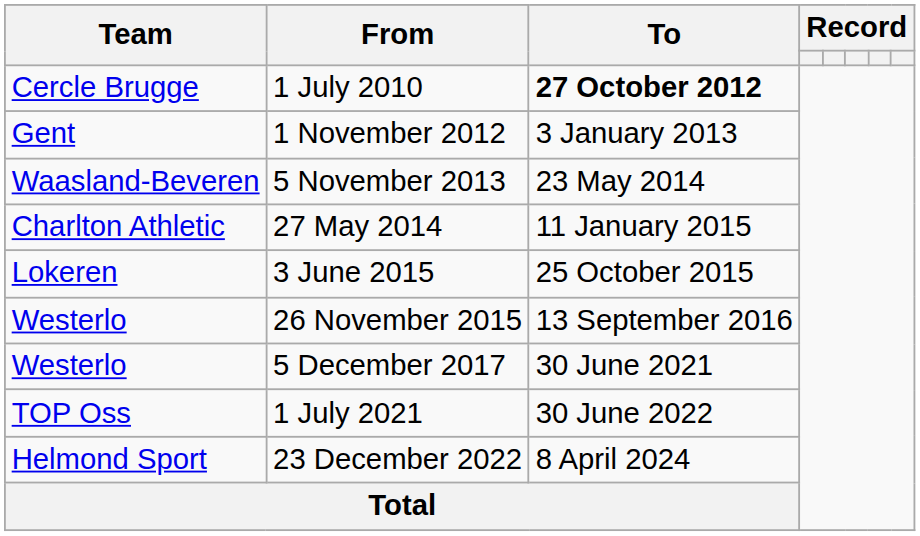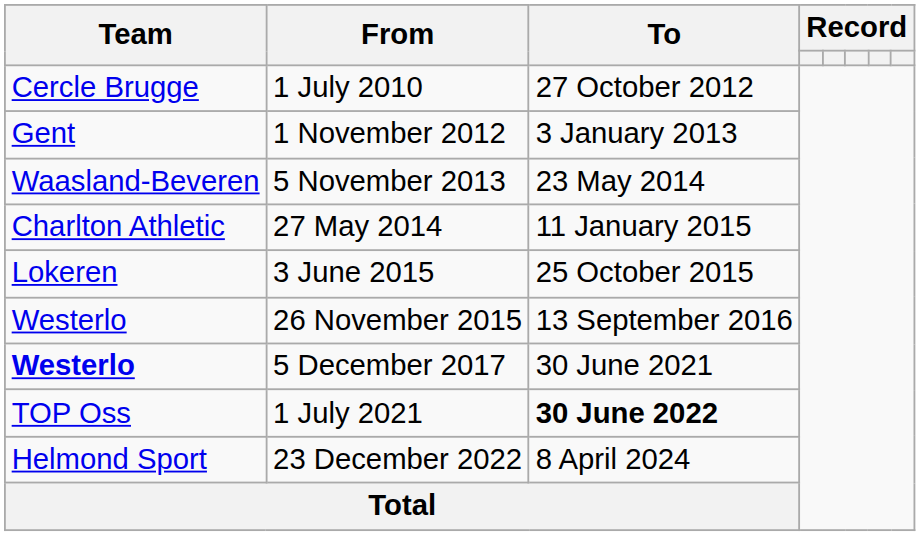1 July 2010 | To: bold -> normal
5 December 2017 | Team: normal -> bold
1 July 2021 | To: normal -> bold
